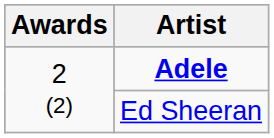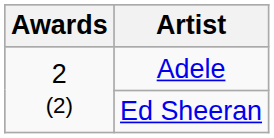Adele | Artist: bold -> normal
